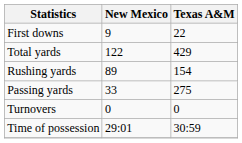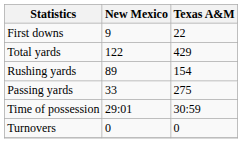rows swapped: Turnovers <-> Time of possession
